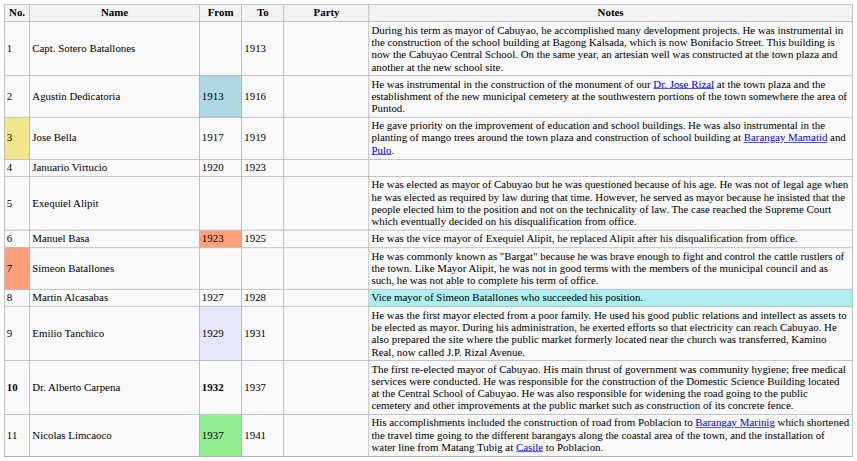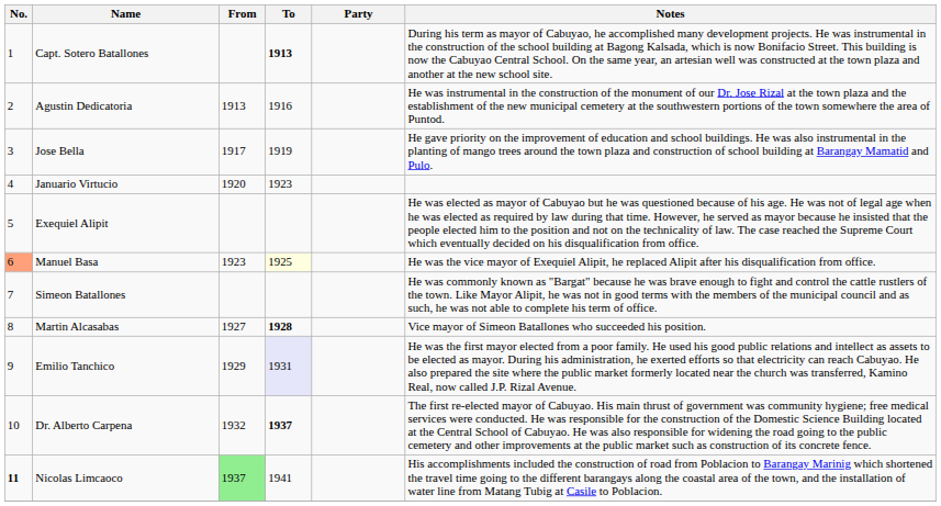Capt. Sotero Batallones | To: normal -> bold
Agustin Dedicatoria | From: lightblue background -> no background
Jose Bella | No.: khaki background -> no background
Manuel Basa | No.: no background -> lightsalmon background
Manuel Basa | From: lightsalmon background -> no background
Manuel Basa | To: no background -> lightyellow background
Simeon Batallones | No.: lightsalmon background -> no background
Martin Alcasabas | To: normal -> bold
Martin Alcasabas | Notes: paleturquoise background -> no background
Emilio Tanchico | From: lavender background -> no background
Emilio Tanchico | To: no background -> lavender background
Dr. Alberto Carpena | No.: bold -> normal
Dr. Alberto Carpena | From: bold -> normal
Dr. Alberto Carpena | To: normal -> bold
Nicolas Limcaoco | No.: normal -> bold
